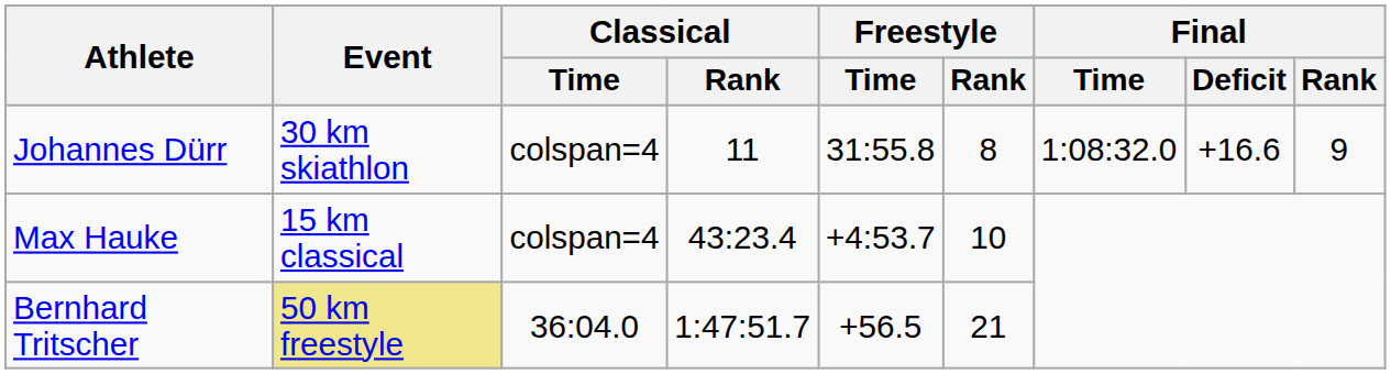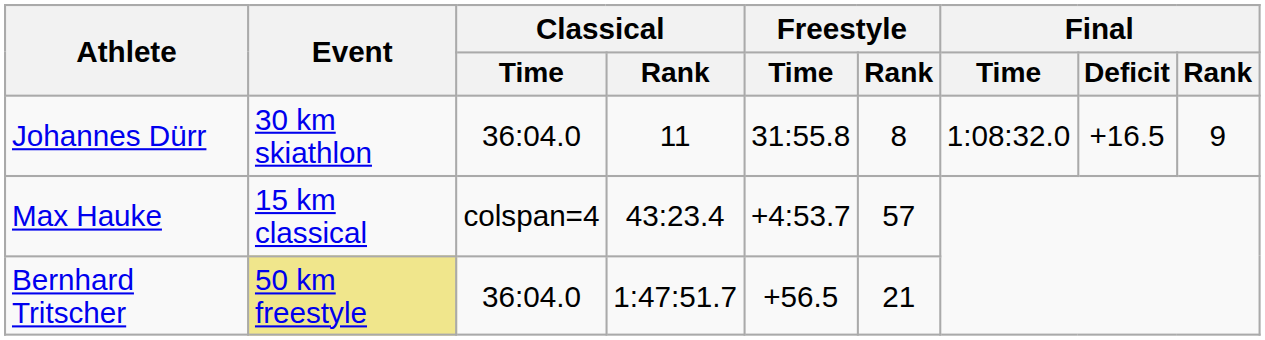Johannes Dürr | Classical / Time: colspan=4 -> 36:04.0
Johannes Dürr | Final / Deficit: +16.6 -> +16.5
Max Hauke | Freestyle / Rank: 10 -> 57
